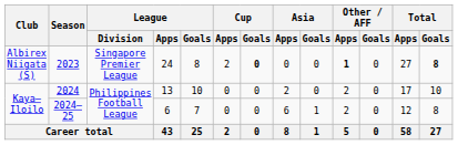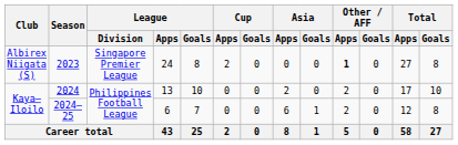2023 | Cup / Goals: bold -> normal
2023 | Total / Goals: bold -> normal
